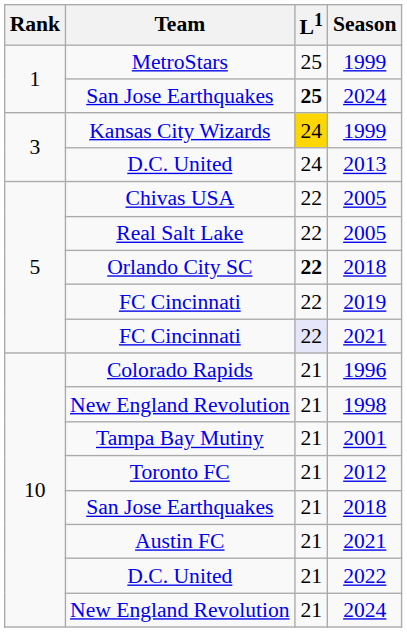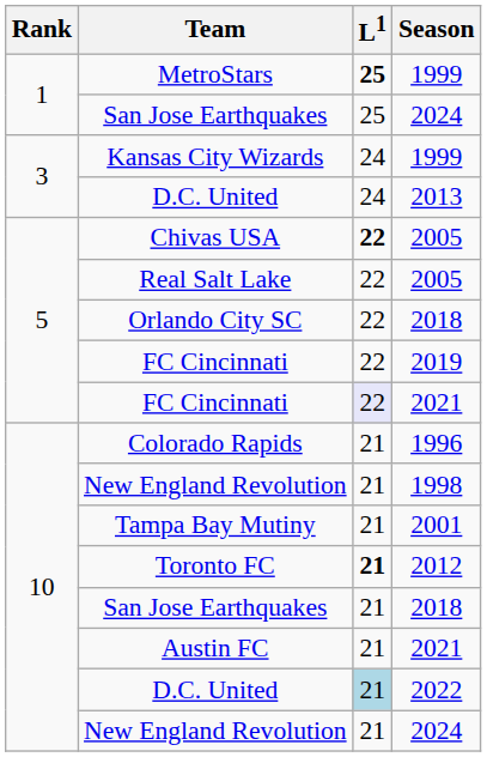MetroStars | L1: normal -> bold
San Jose Earthquakes / 2024 | L1: bold -> normal
Kansas City Wizards | L1: gold background -> no background
Chivas USA | L1: normal -> bold
Orlando City SC | L1: bold -> normal
Toronto FC | L1: normal -> bold
D.C. United / 2022 | L1: no background -> lightblue background
